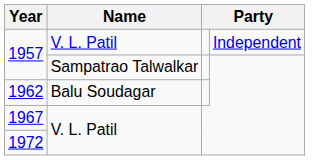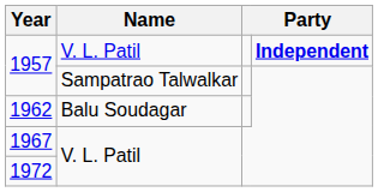1957 / V. L. Patil | column 4: normal -> bold
